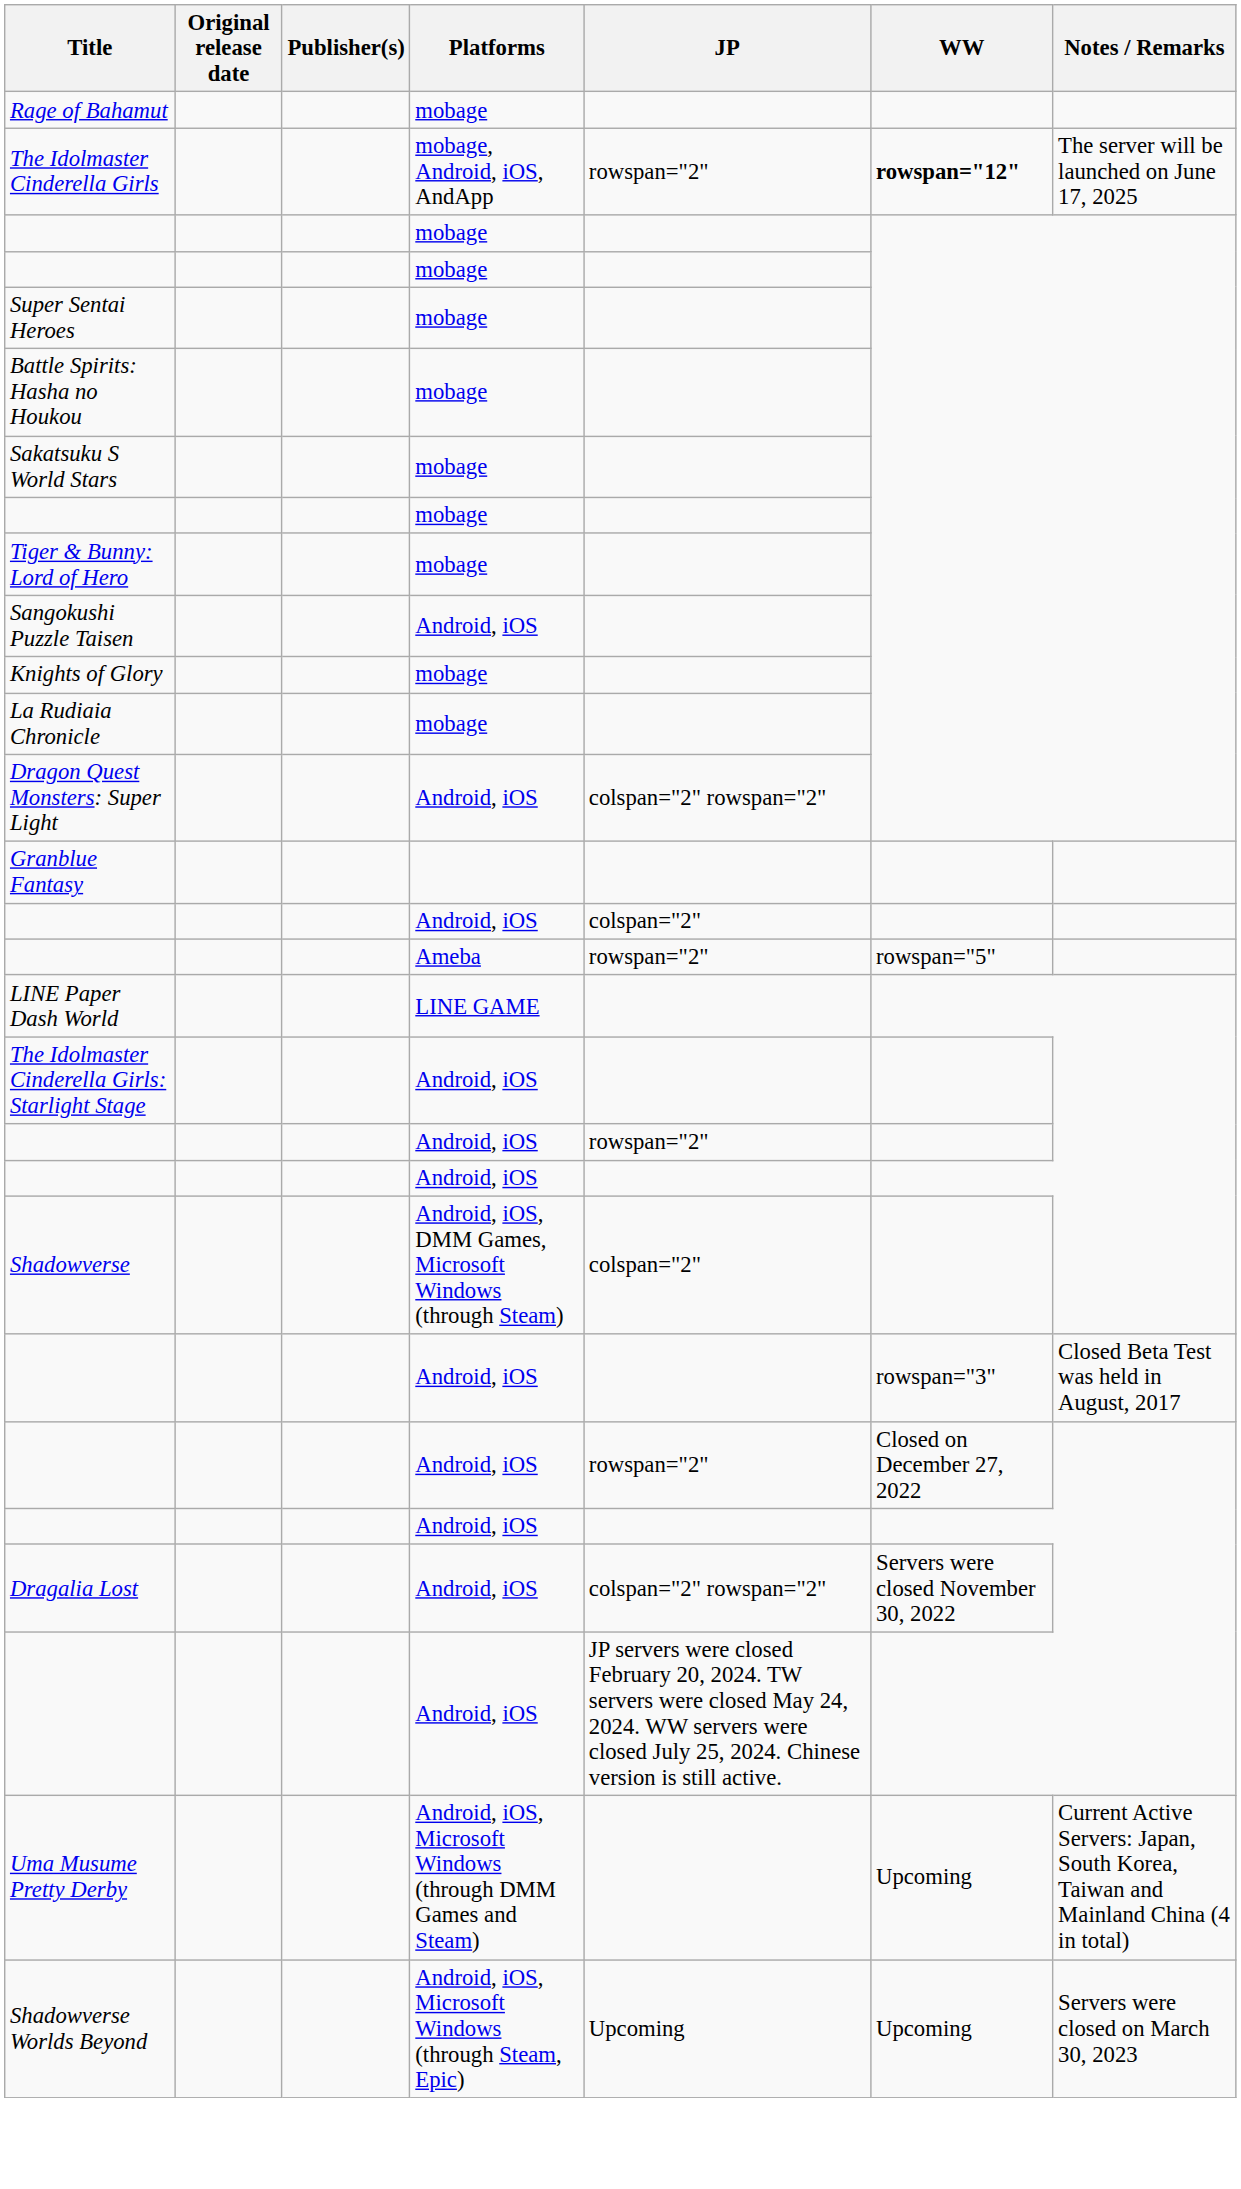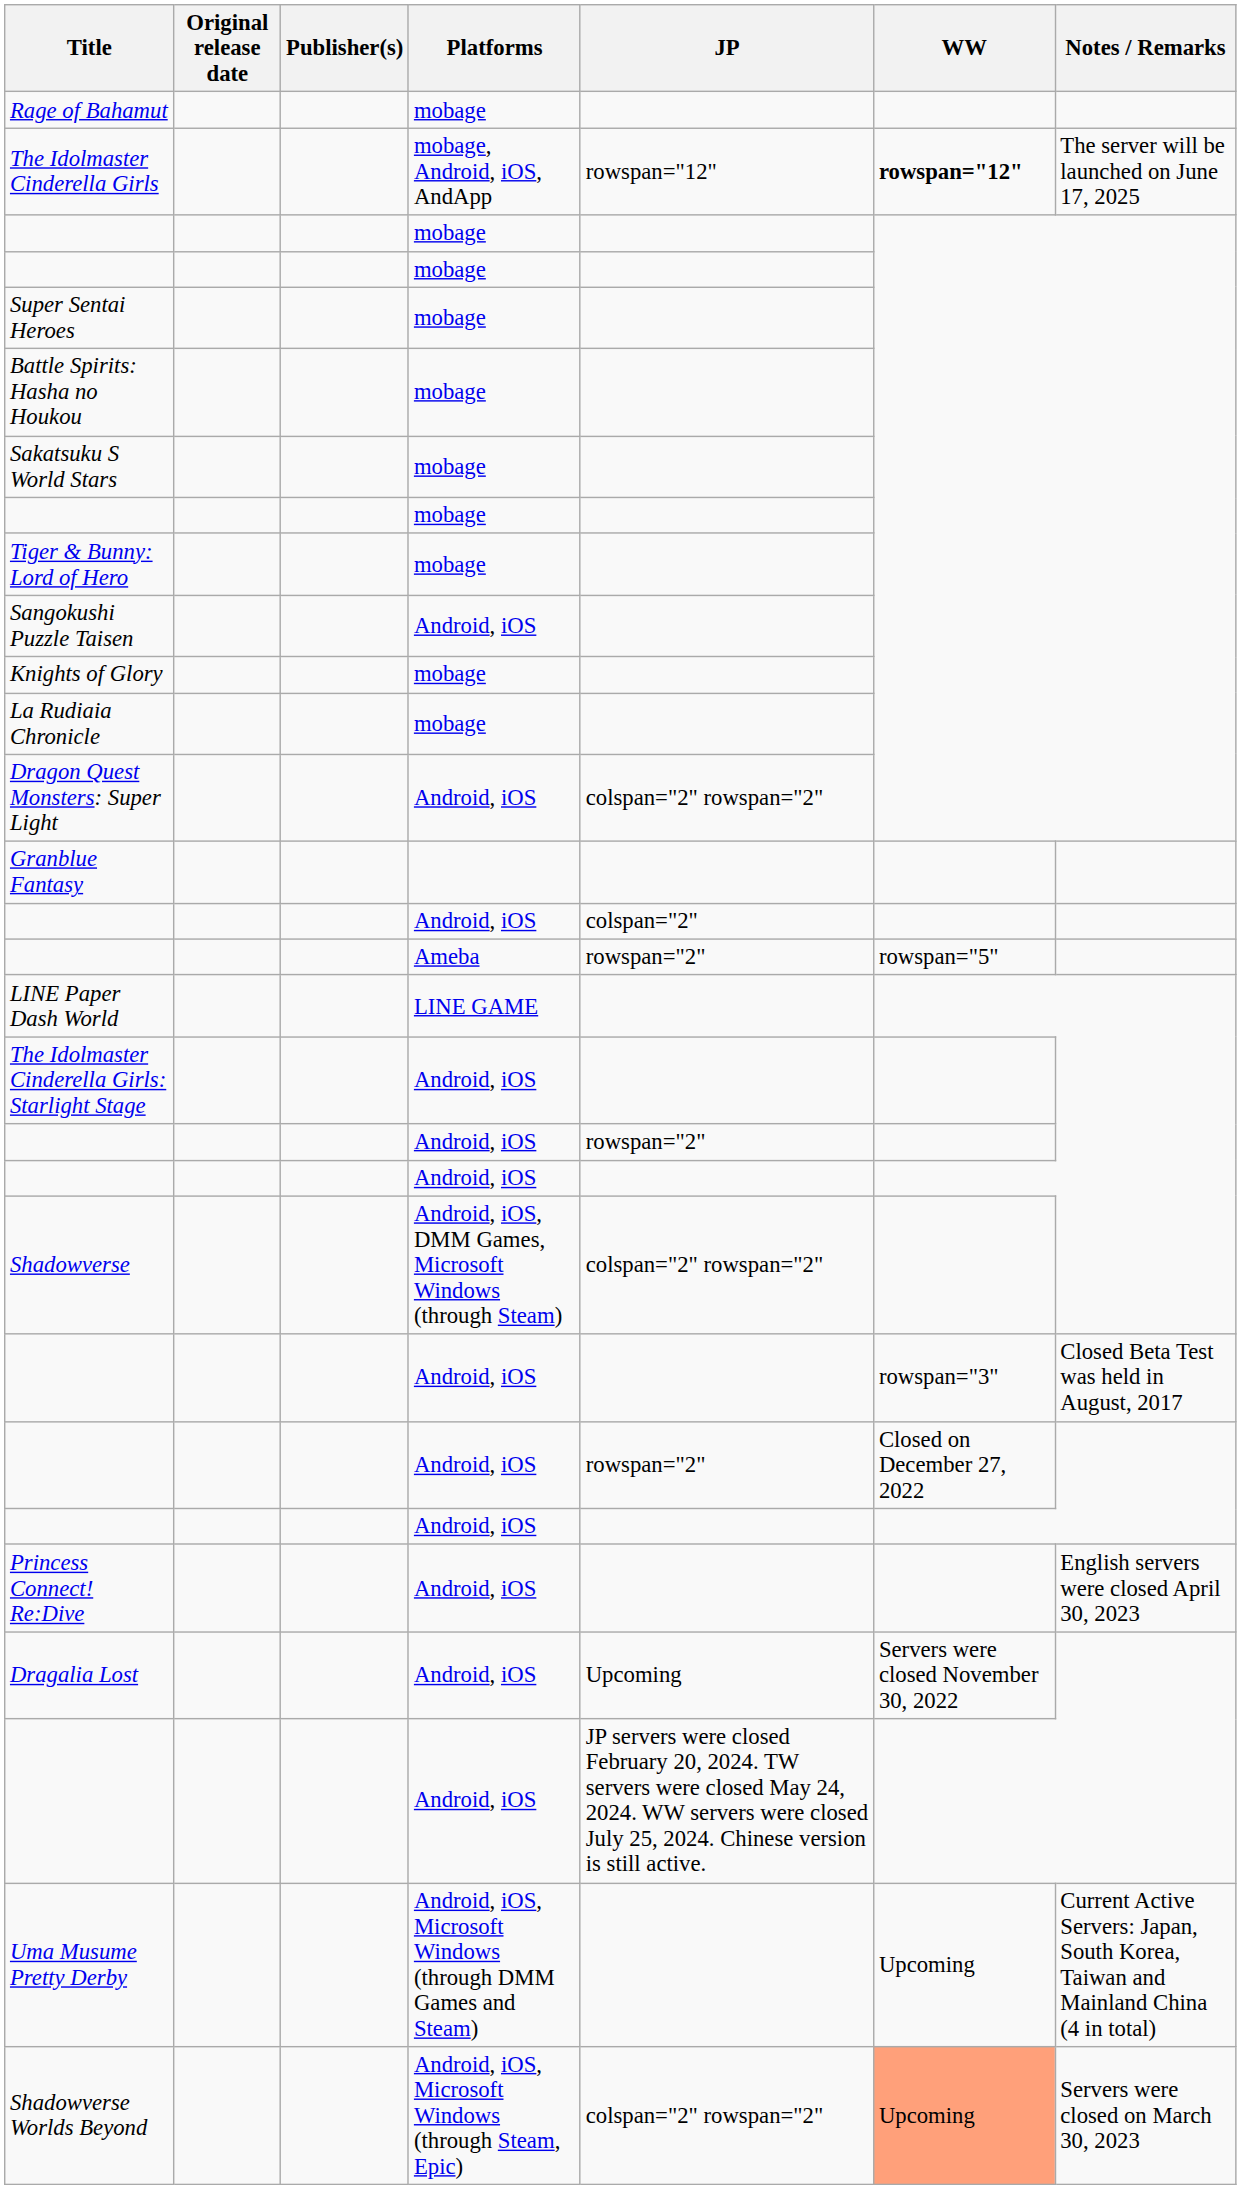The Idolmaster Cinderella Girls | JP: rowspan="2" -> rowspan="12"
Shadowverse | JP: colspan="2" -> colspan="2" rowspan="2"
+ row: Princess Connect! Re:Dive | Android, iOS | English servers were closed April 30, 2023
Dragalia Lost | JP: colspan="2" rowspan="2" -> Upcoming
Shadowverse Worlds Beyond | JP: Upcoming -> colspan="2" rowspan="2"
Shadowverse Worlds Beyond | WW: no background -> lightsalmon background
